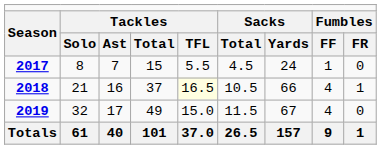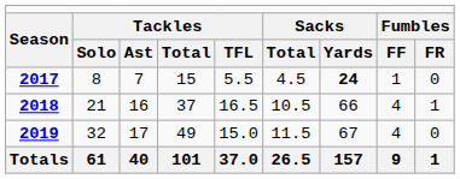2017 | column 7: normal -> bold
2018 | column 5: lightyellow background -> no background
